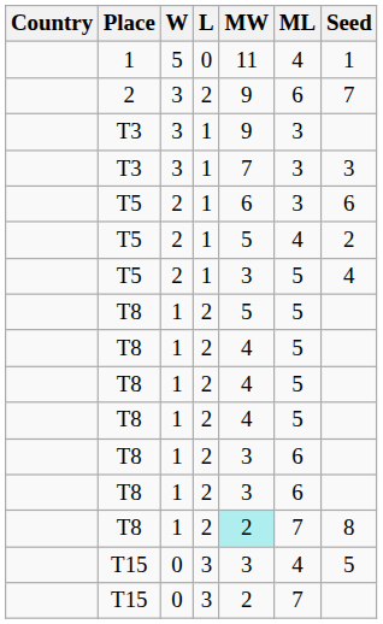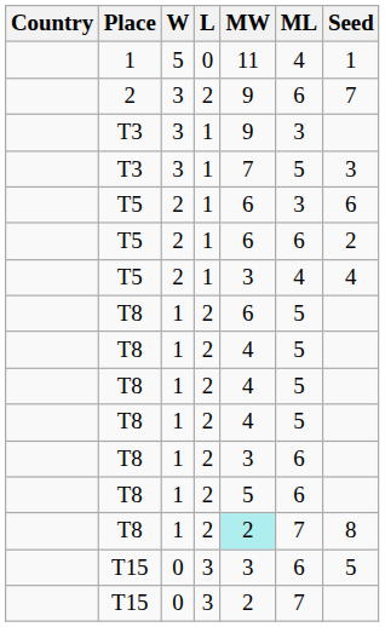row 5 | ML: 3 -> 5
row 7 | MW: 5 -> 6
row 7 | ML: 4 -> 6
row 8 | ML: 5 -> 4
row 9 | MW: 5 -> 6
row 14 | MW: 3 -> 5
row 16 | ML: 4 -> 6
